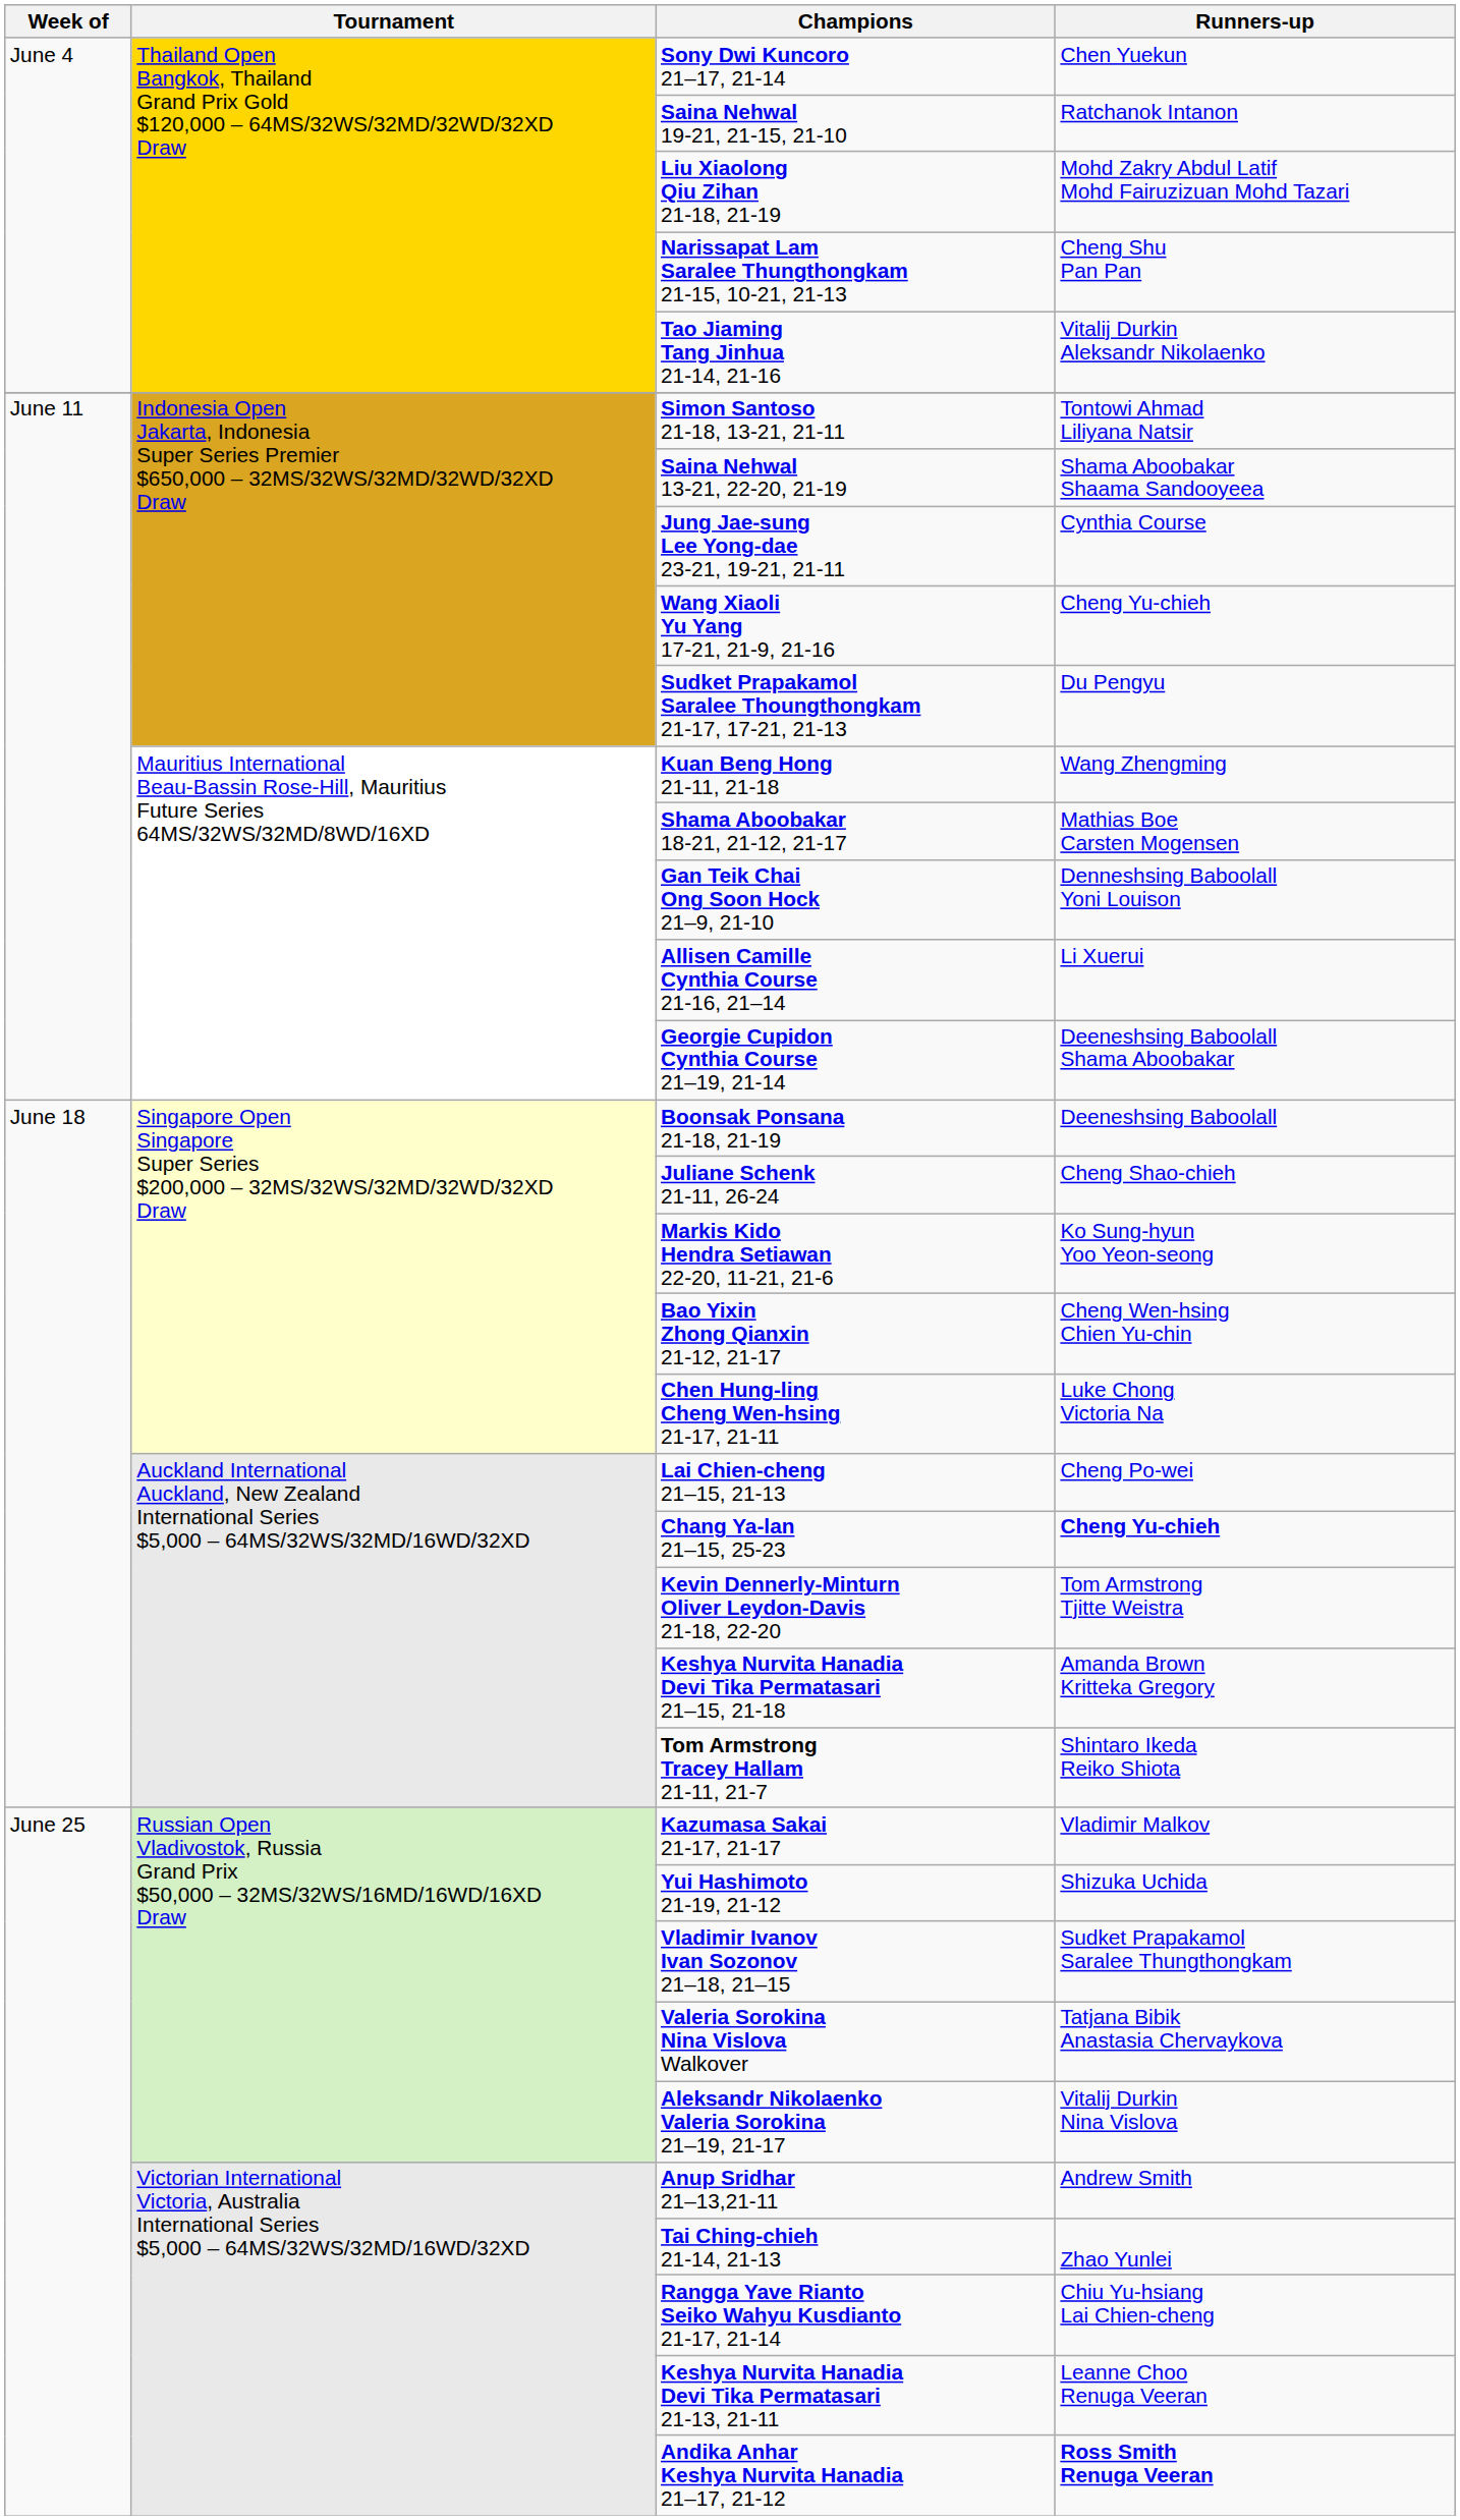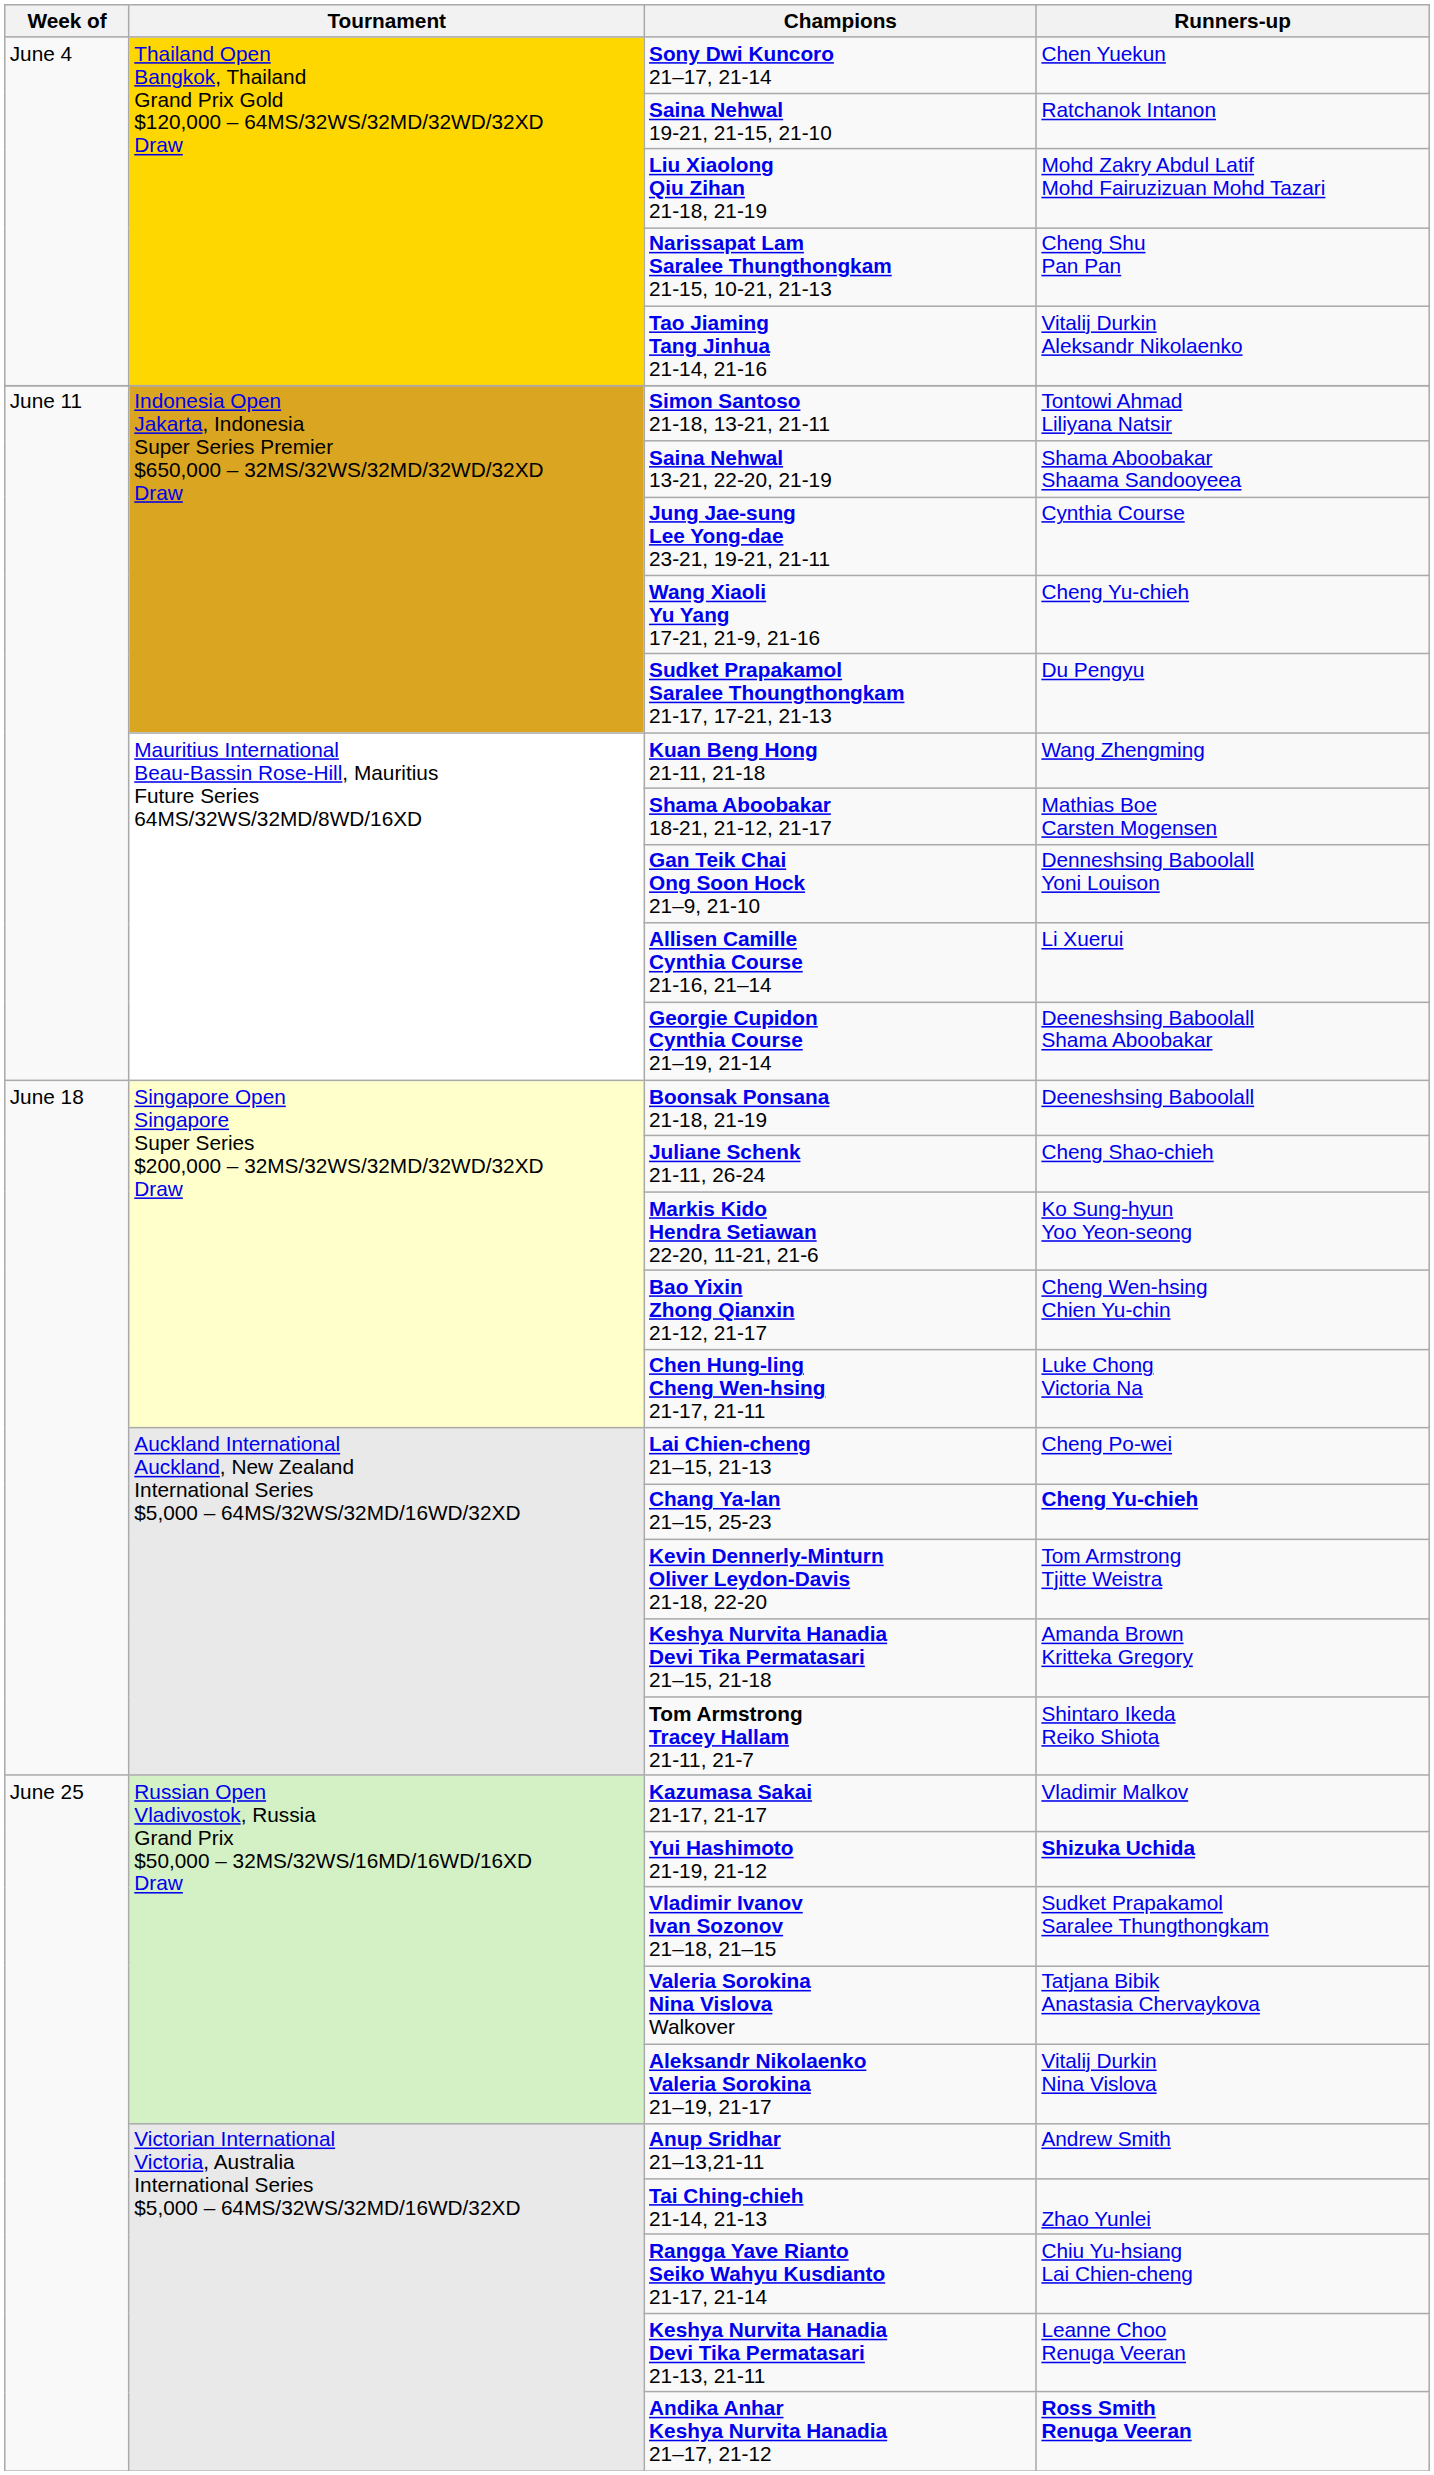Yui Hashimoto 21-19, 21-12 | Runners-up: normal -> bold
